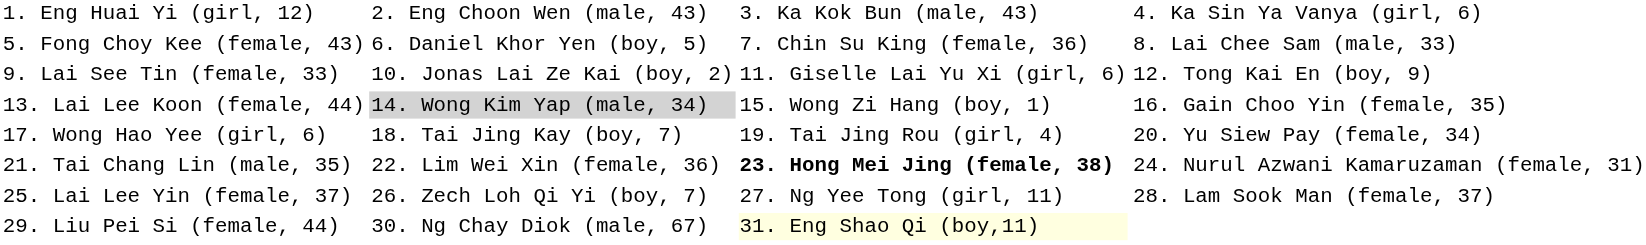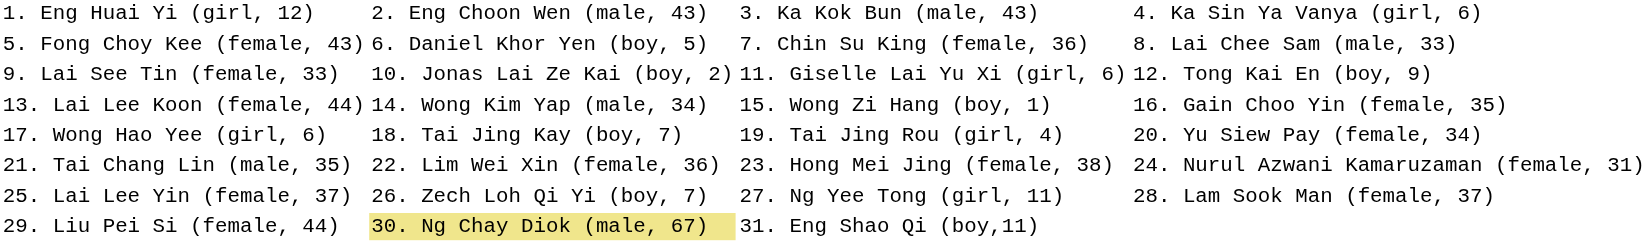13. Lai Lee Koon (female, 44) | column 2: lightgrey background -> no background
21. Tai Chang Lin (male, 35) | column 3: bold -> normal
29. Liu Pei Si (female, 44) | column 2: no background -> khaki background
29. Liu Pei Si (female, 44) | column 3: lightyellow background -> no background
